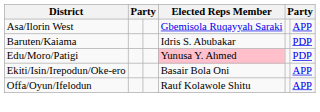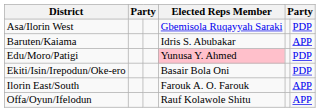Asa/Ilorin West | column 6: APP -> PDP
Baruten/Kaiama | column 6: PDP -> APP
Ekiti/Isin/Irepodun/Oke-ero | column 6: APP -> PDP
+ row: Ilorin East/South | Farouk A. O. Farouk | APP
